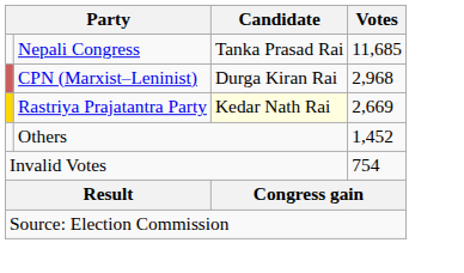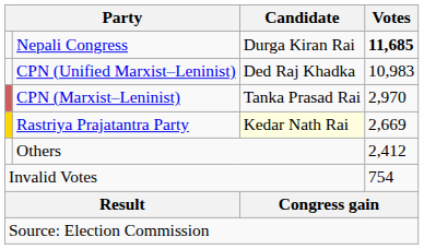Nepali Congress | Candidate: Tanka Prasad Rai -> Durga Kiran Rai
Nepali Congress | Votes: normal -> bold
+ row: CPN (Unified Marxist–Leninist) | Ded Raj Khadka | 10,983
CPN (Marxist–Leninist) | Candidate: Durga Kiran Rai -> Tanka Prasad Rai
CPN (Marxist–Leninist) | Votes: 2,968 -> 2,970
Others | Votes: 1,452 -> 2,412
